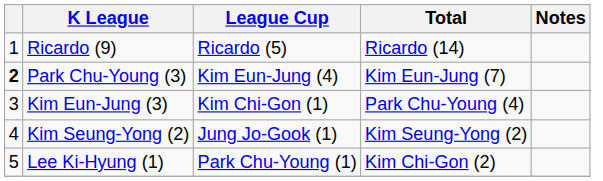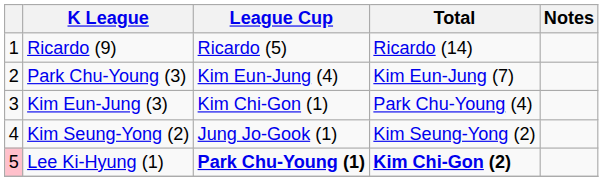Park Chu-Young (3) | column 1: bold -> normal
Lee Ki-Hyung (1) | column 1: no background -> pink background
Lee Ki-Hyung (1) | League Cup: normal -> bold
Lee Ki-Hyung (1) | Total: normal -> bold
